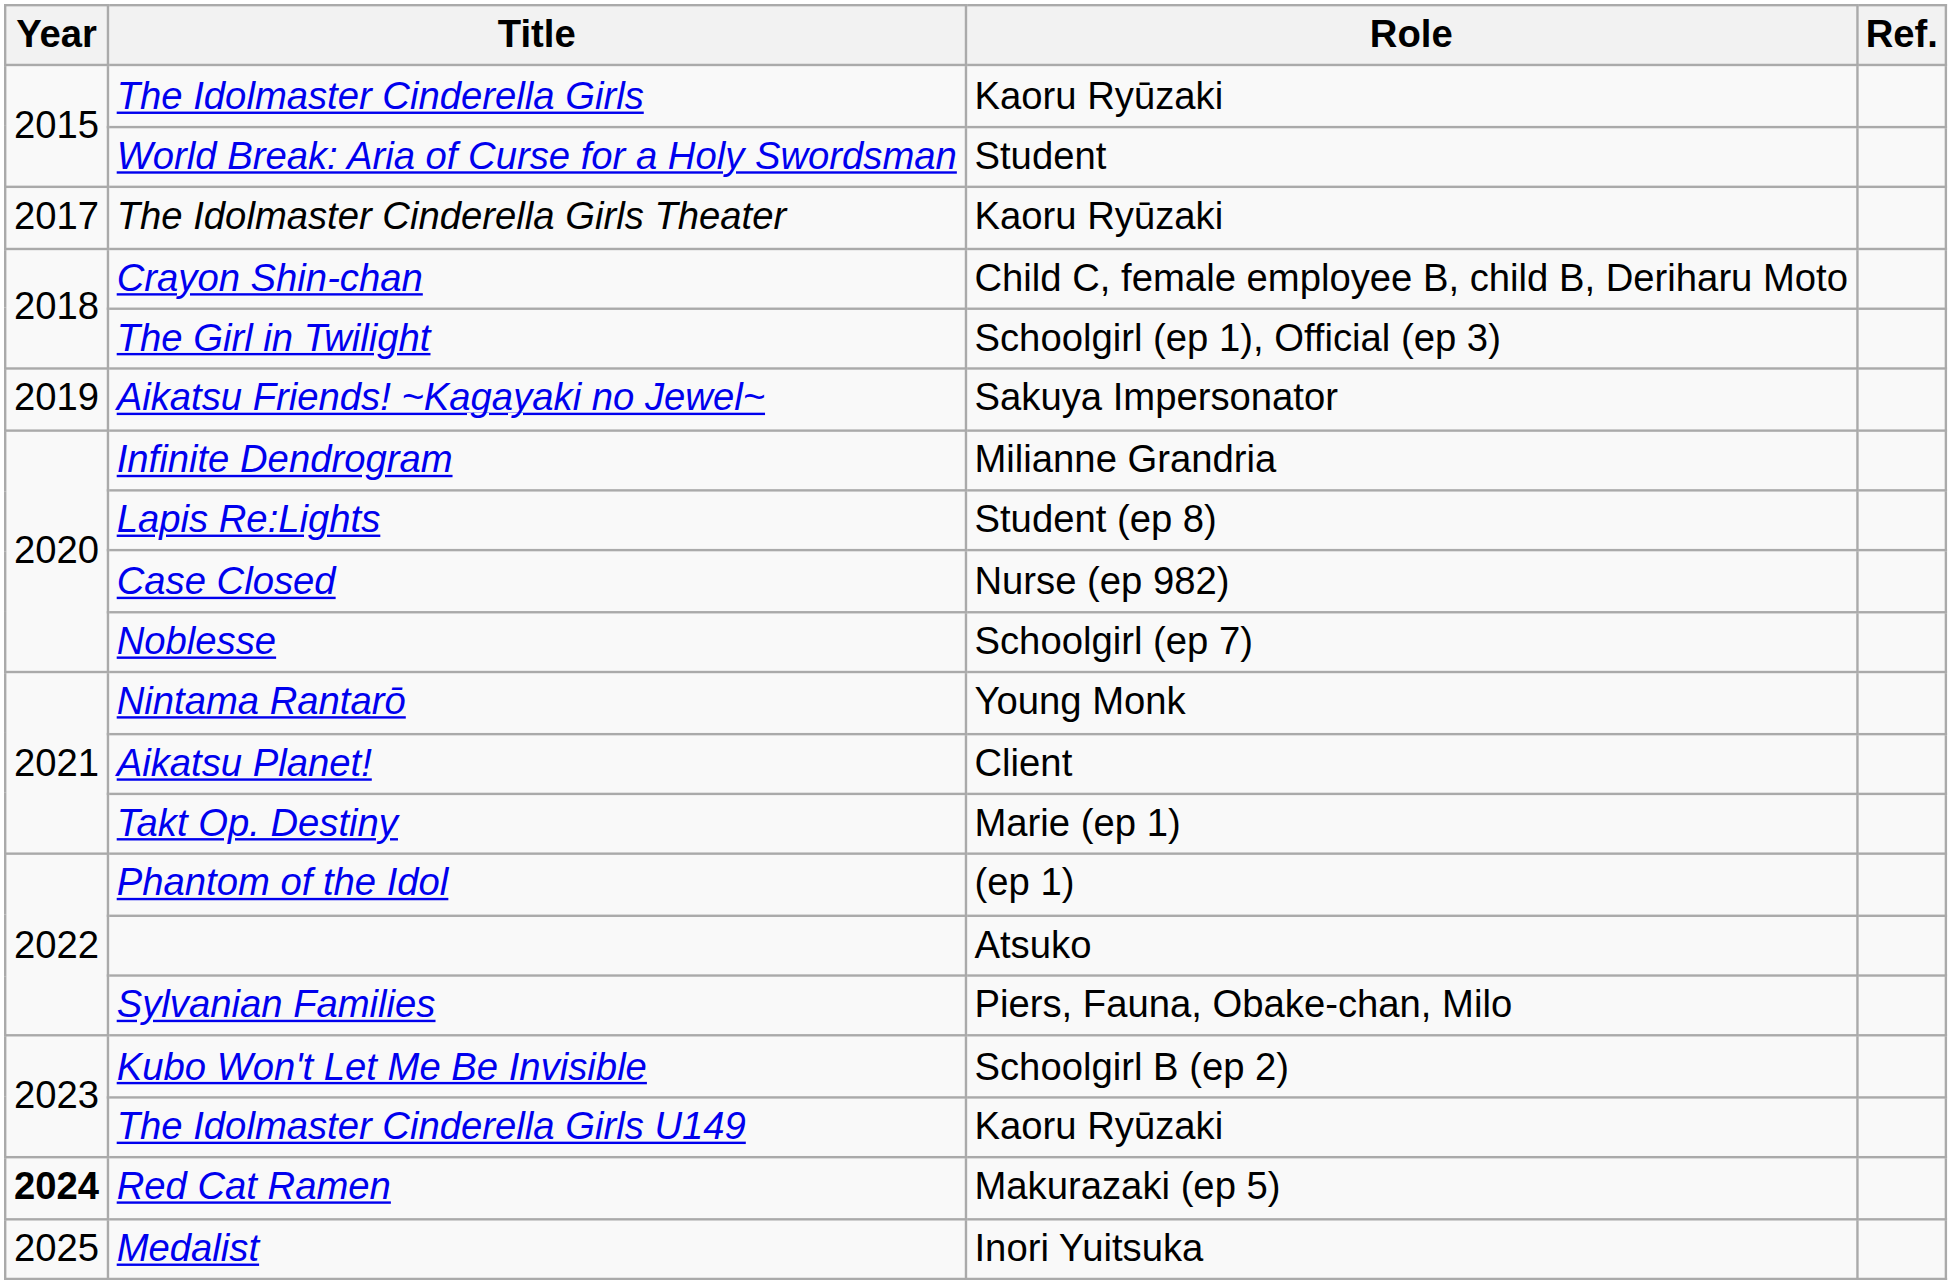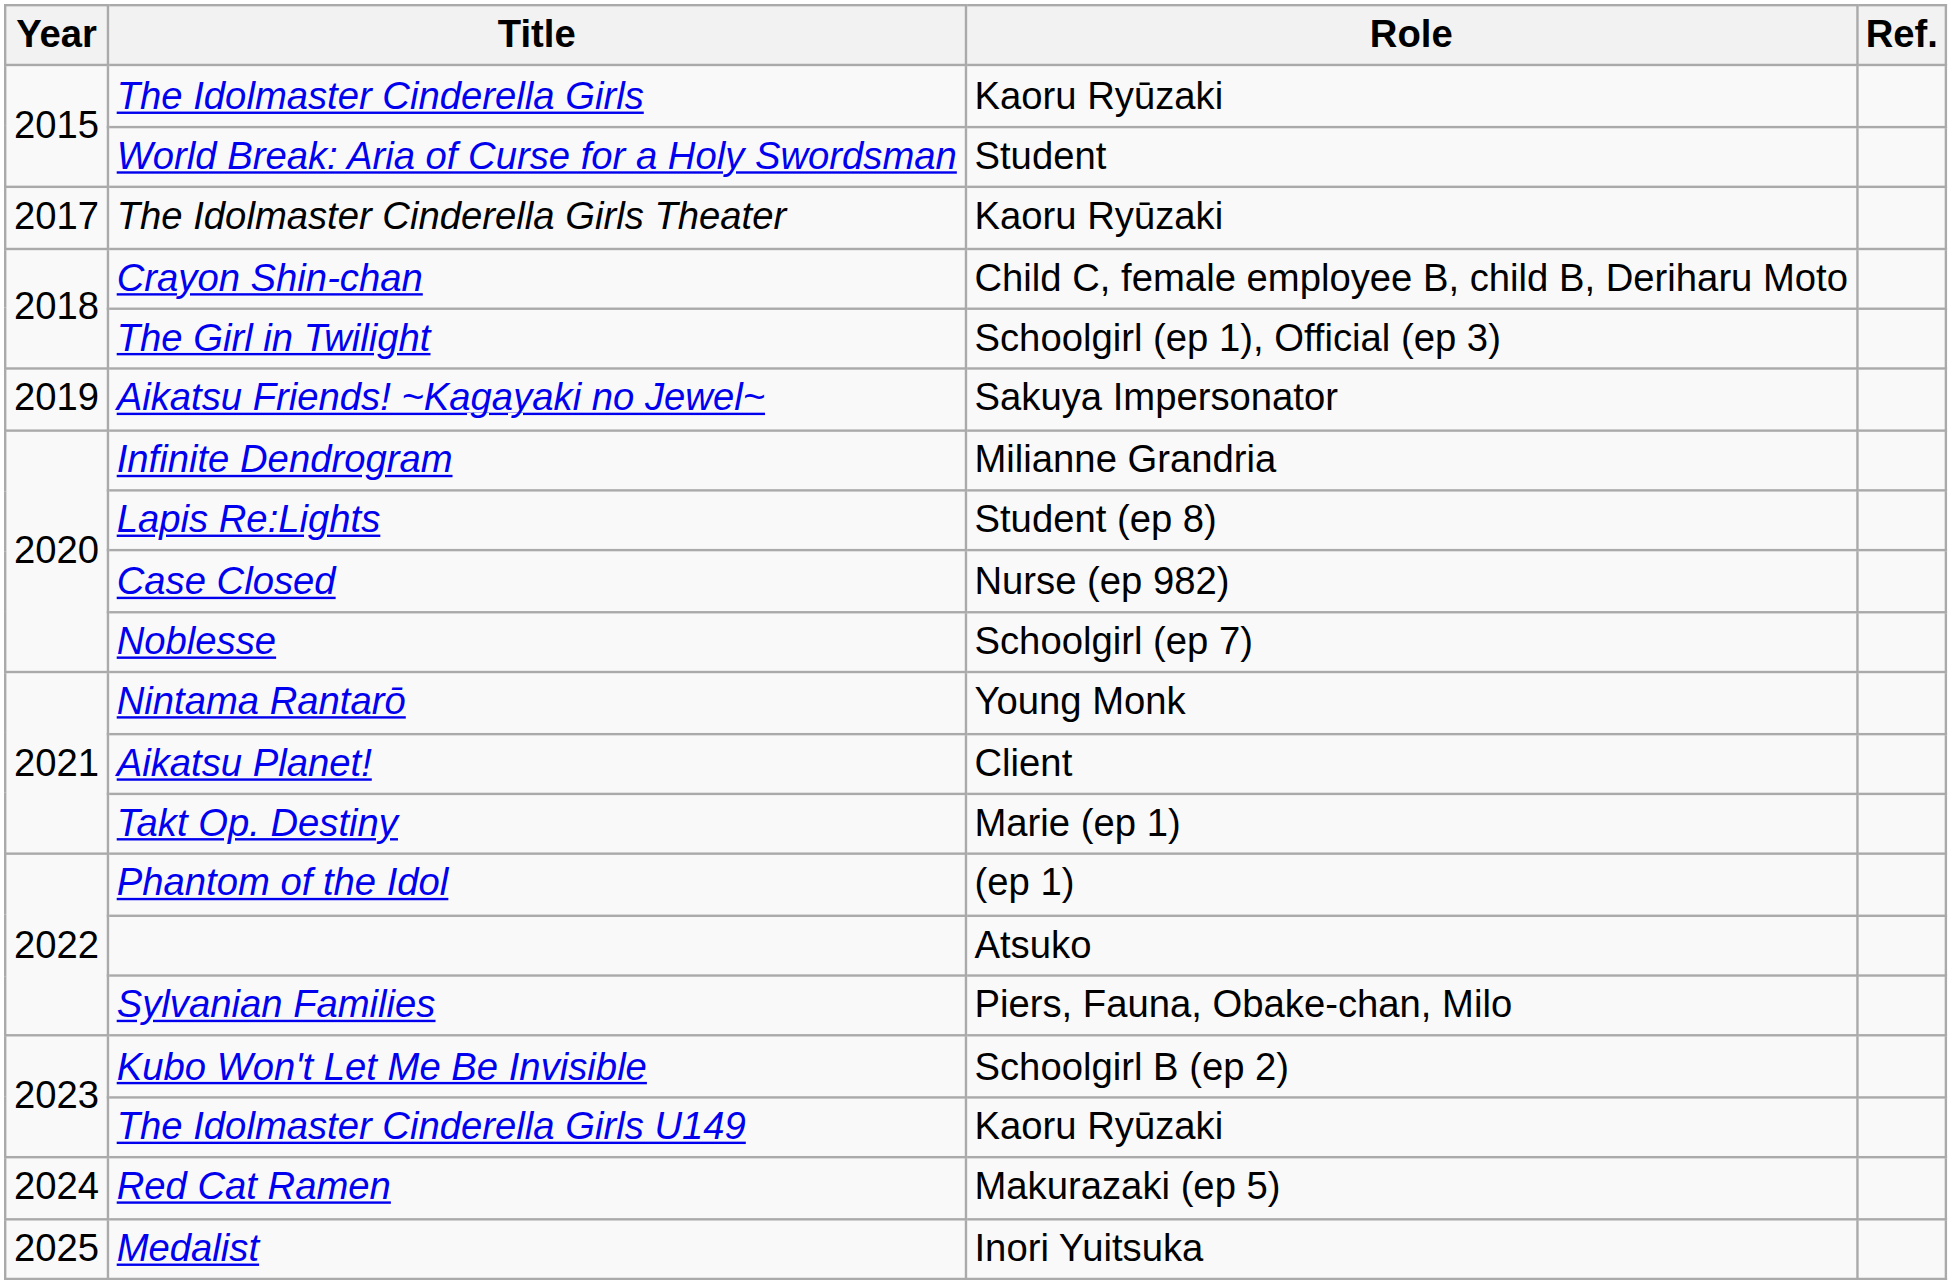Red Cat Ramen | Year: bold -> normal
